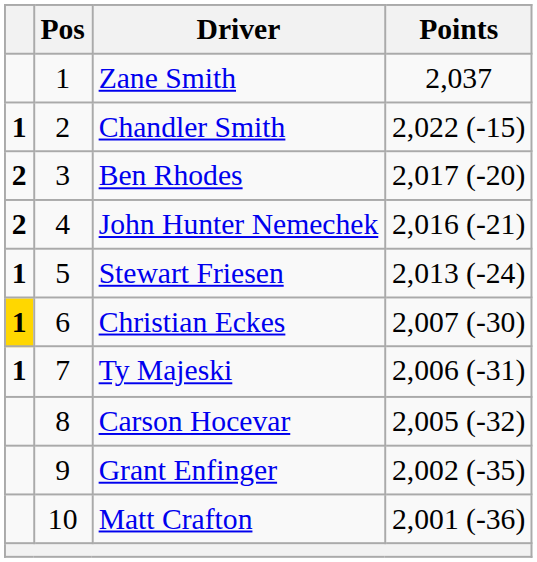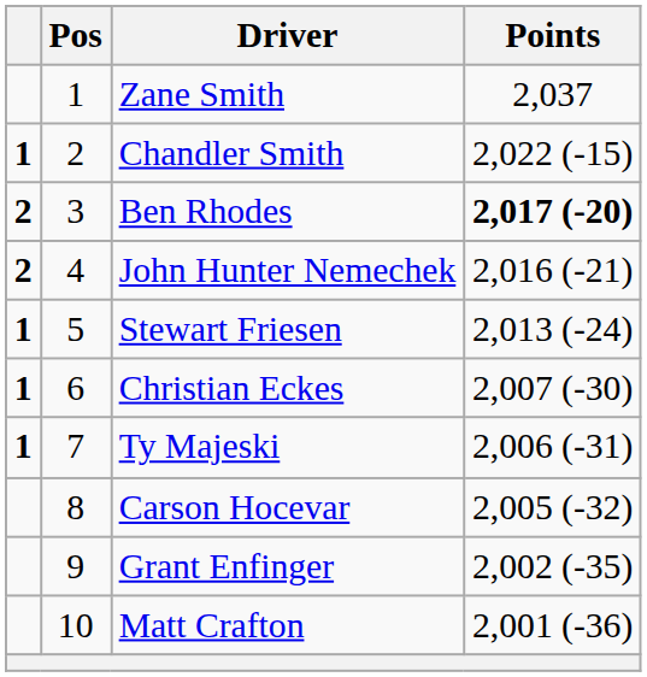Ben Rhodes | Points: normal -> bold
Christian Eckes | column 1: gold background -> no background
